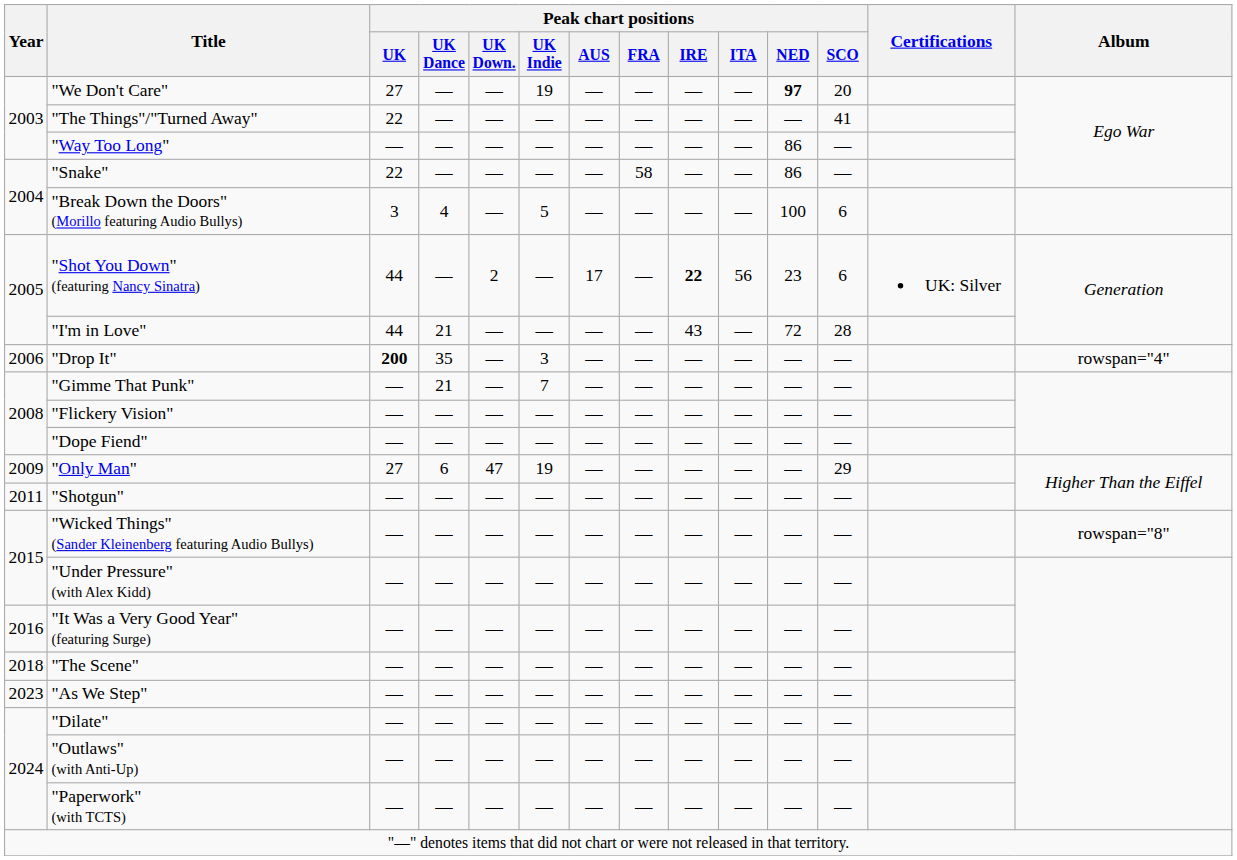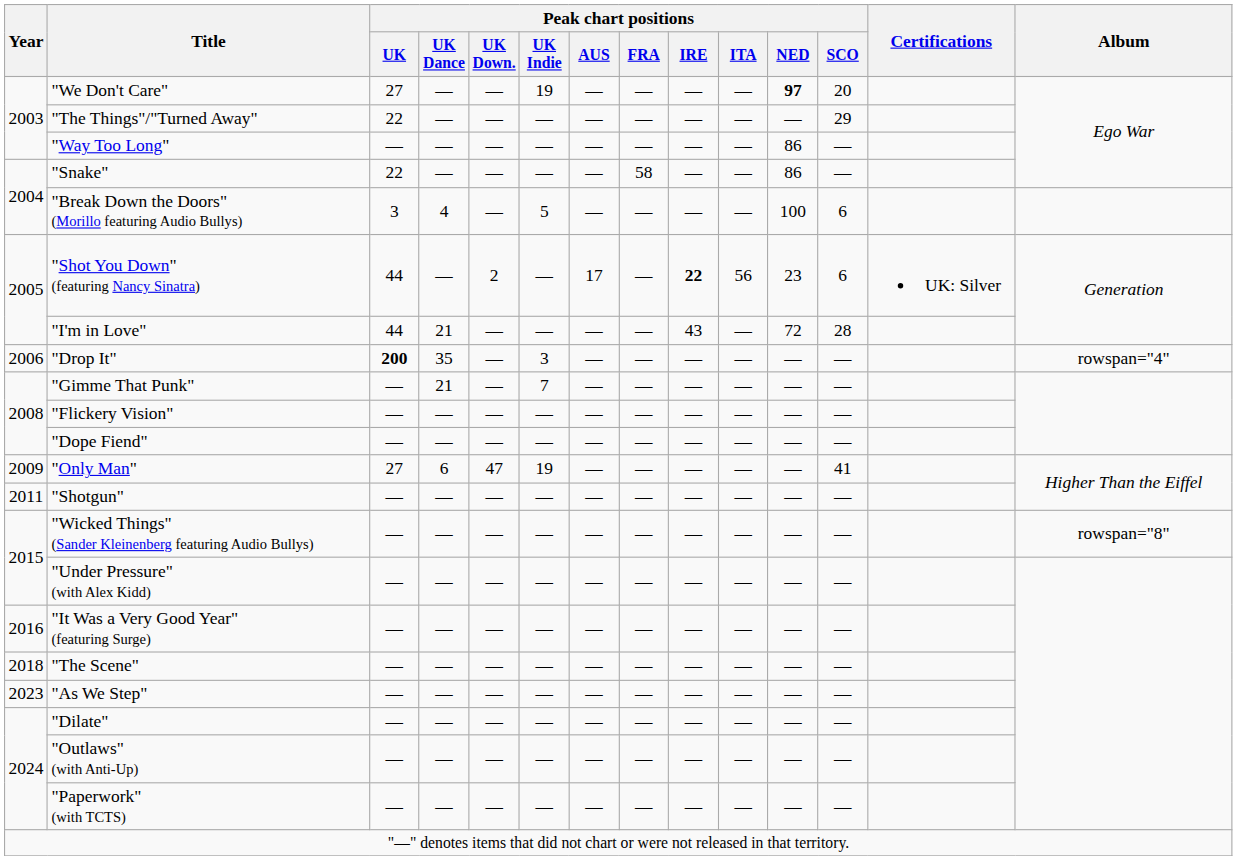"The Things"/"Turned Away" | Peak chart positions / SCO: 41 -> 29
"Only Man" | Peak chart positions / SCO: 29 -> 41
